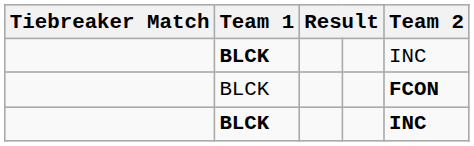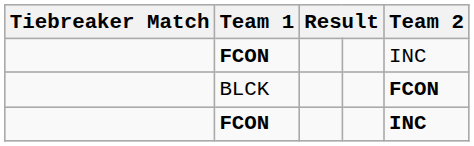row 2 | Team 1: BLCK -> FCON
row 4 | Team 1: BLCK -> FCON
